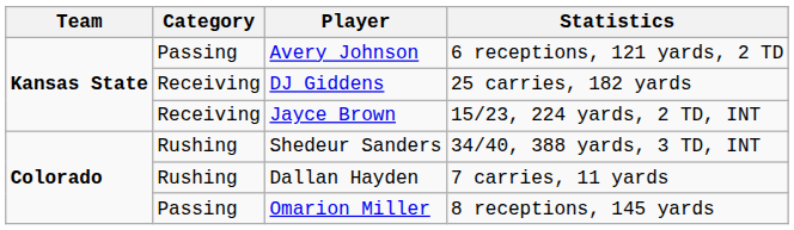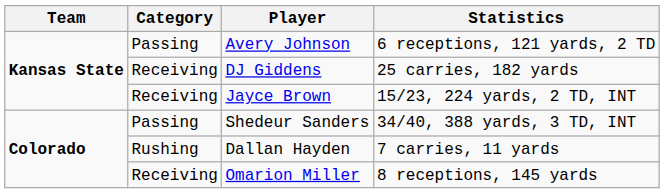Shedeur Sanders | Category: Rushing -> Passing
Omarion Miller | Category: Passing -> Receiving
